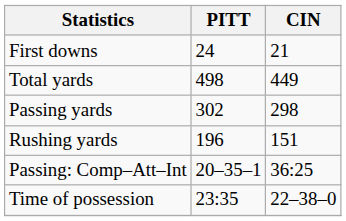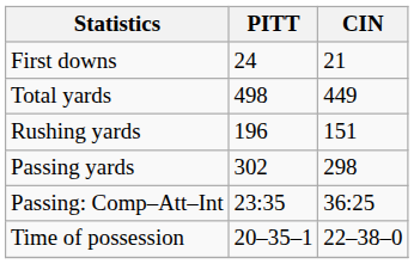rows swapped: Rushing yards <-> Passing yards
Passing: Comp–Att–Int | PITT: 20–35–1 -> 23:35
Time of possession | PITT: 23:35 -> 20–35–1
